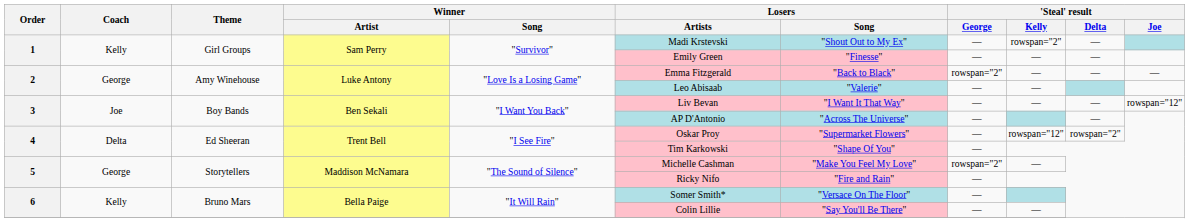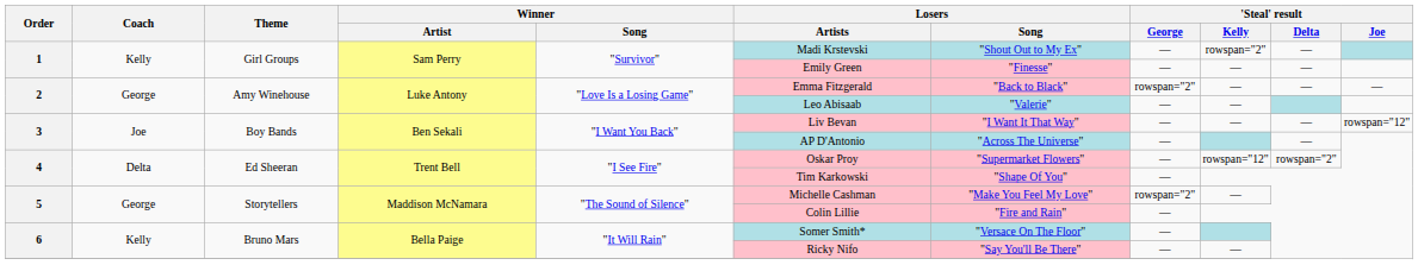row 12 | Losers / Artists: Ricky Nifo -> Colin Lillie
row 14 | Losers / Artists: Colin Lillie -> Ricky Nifo
